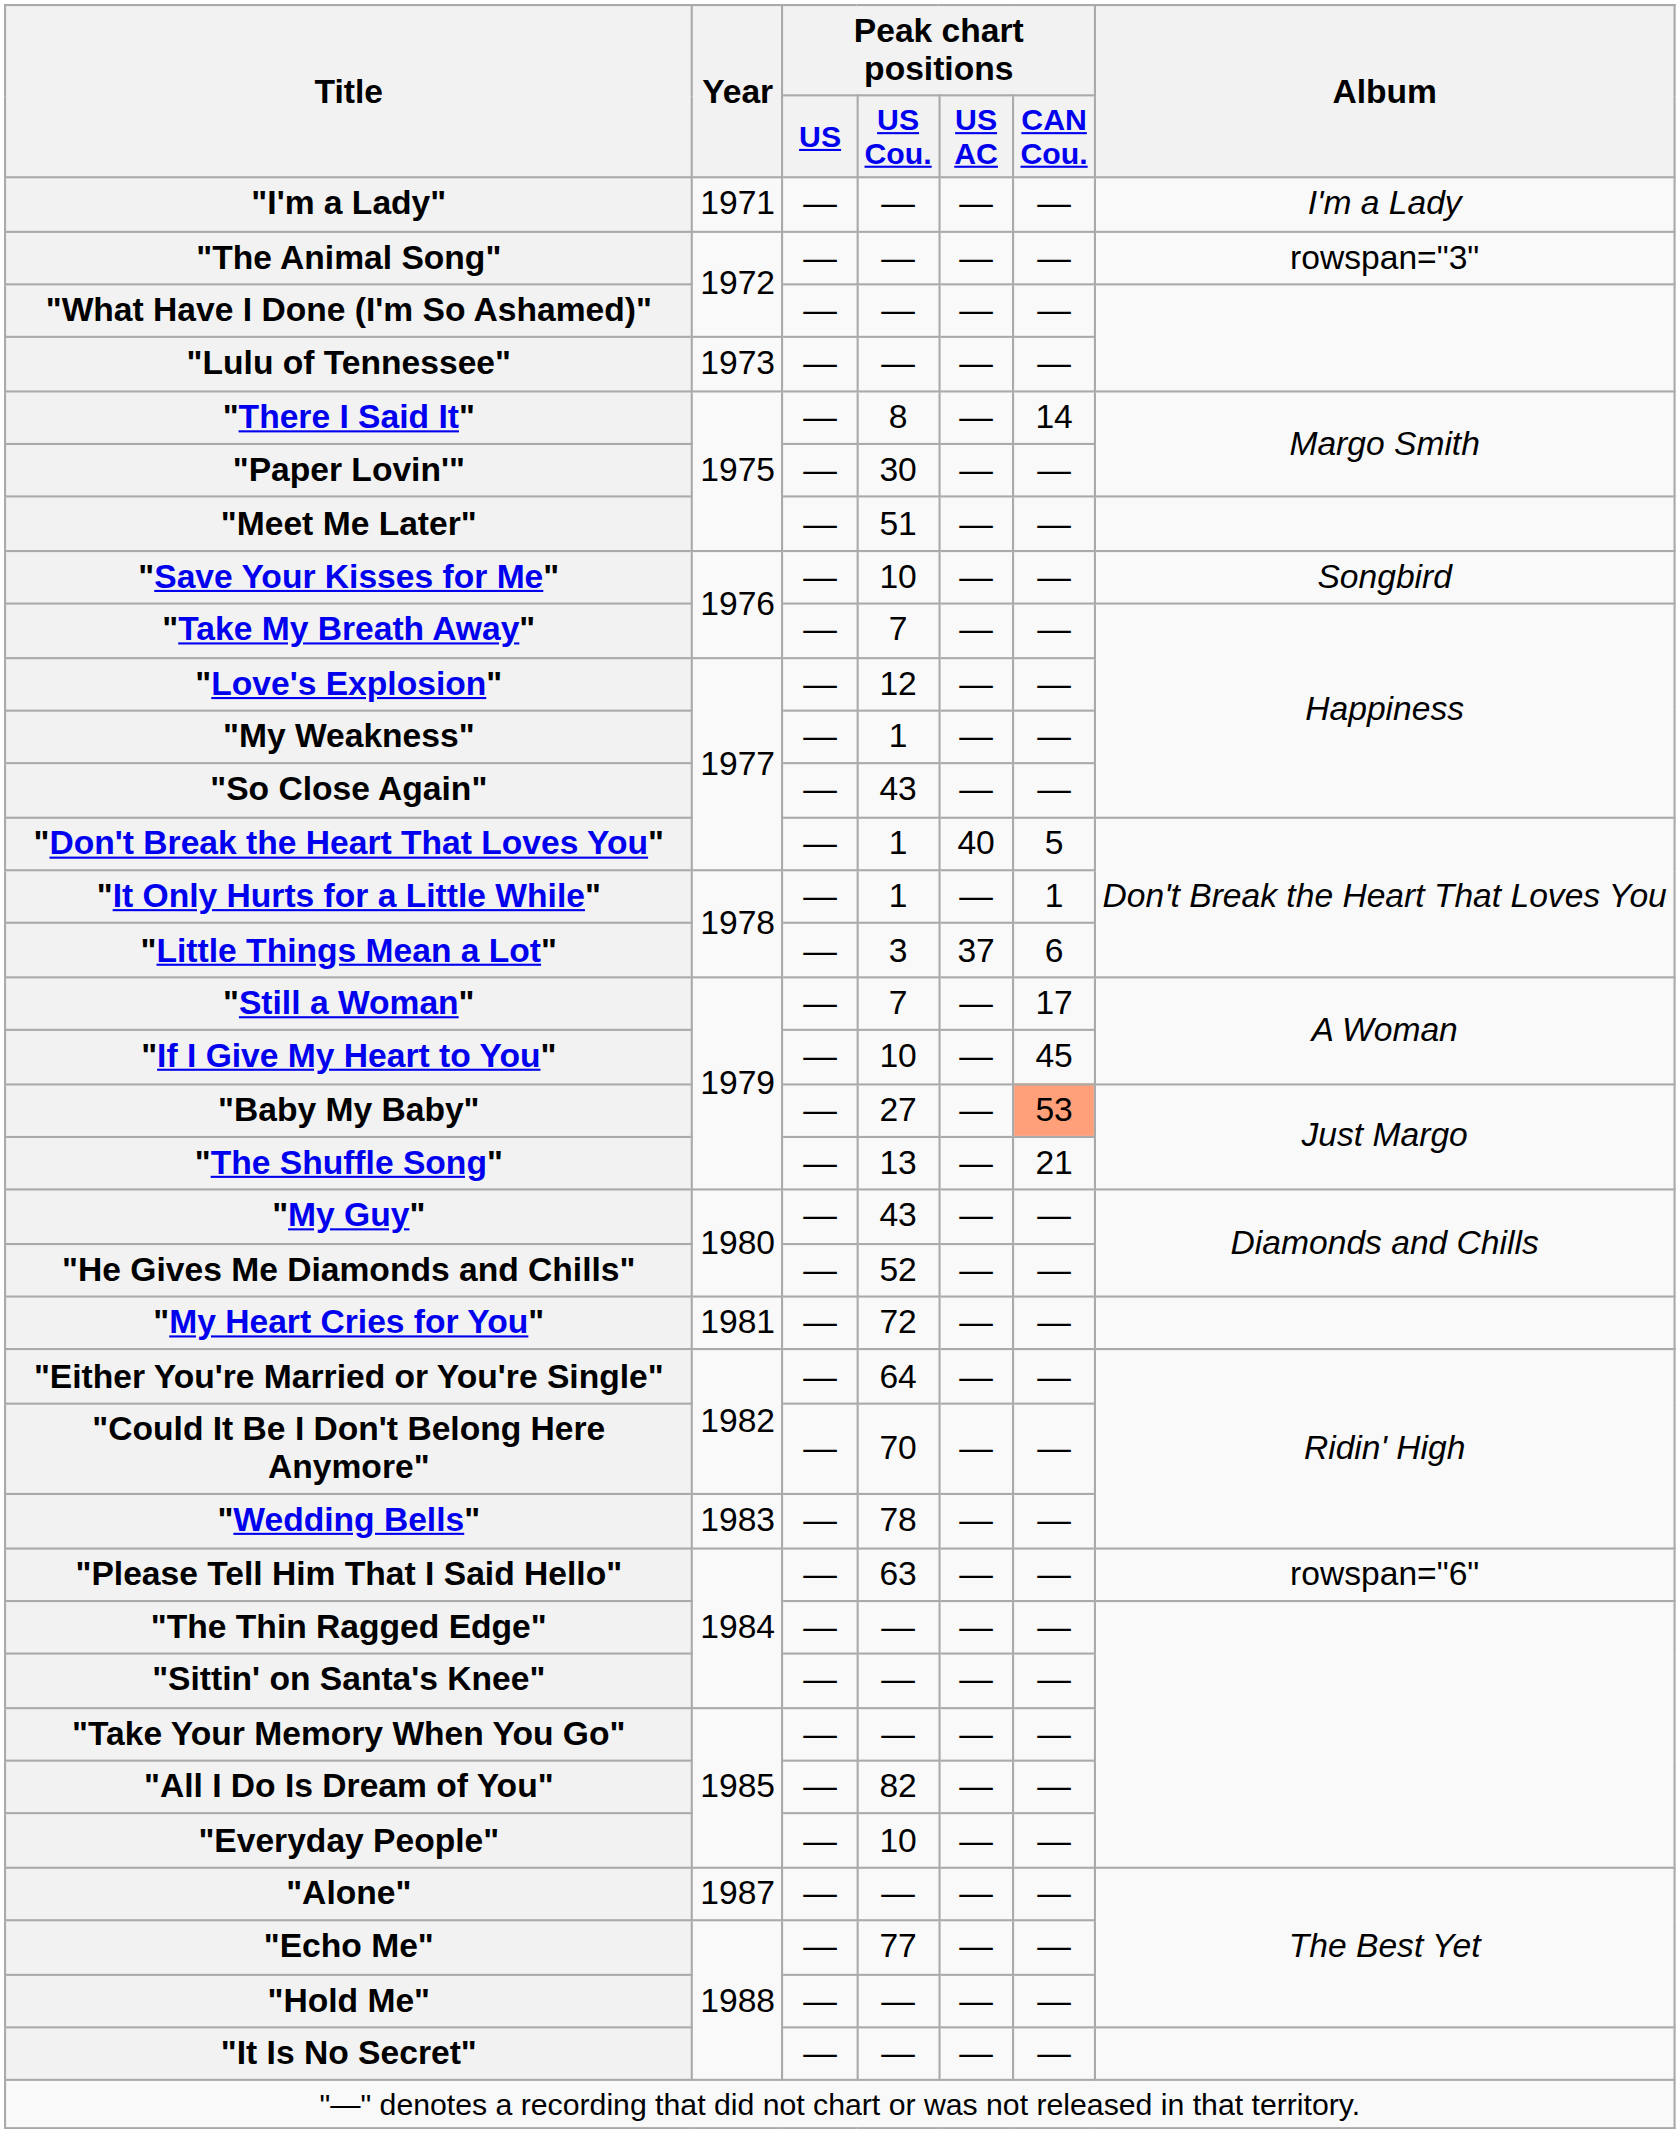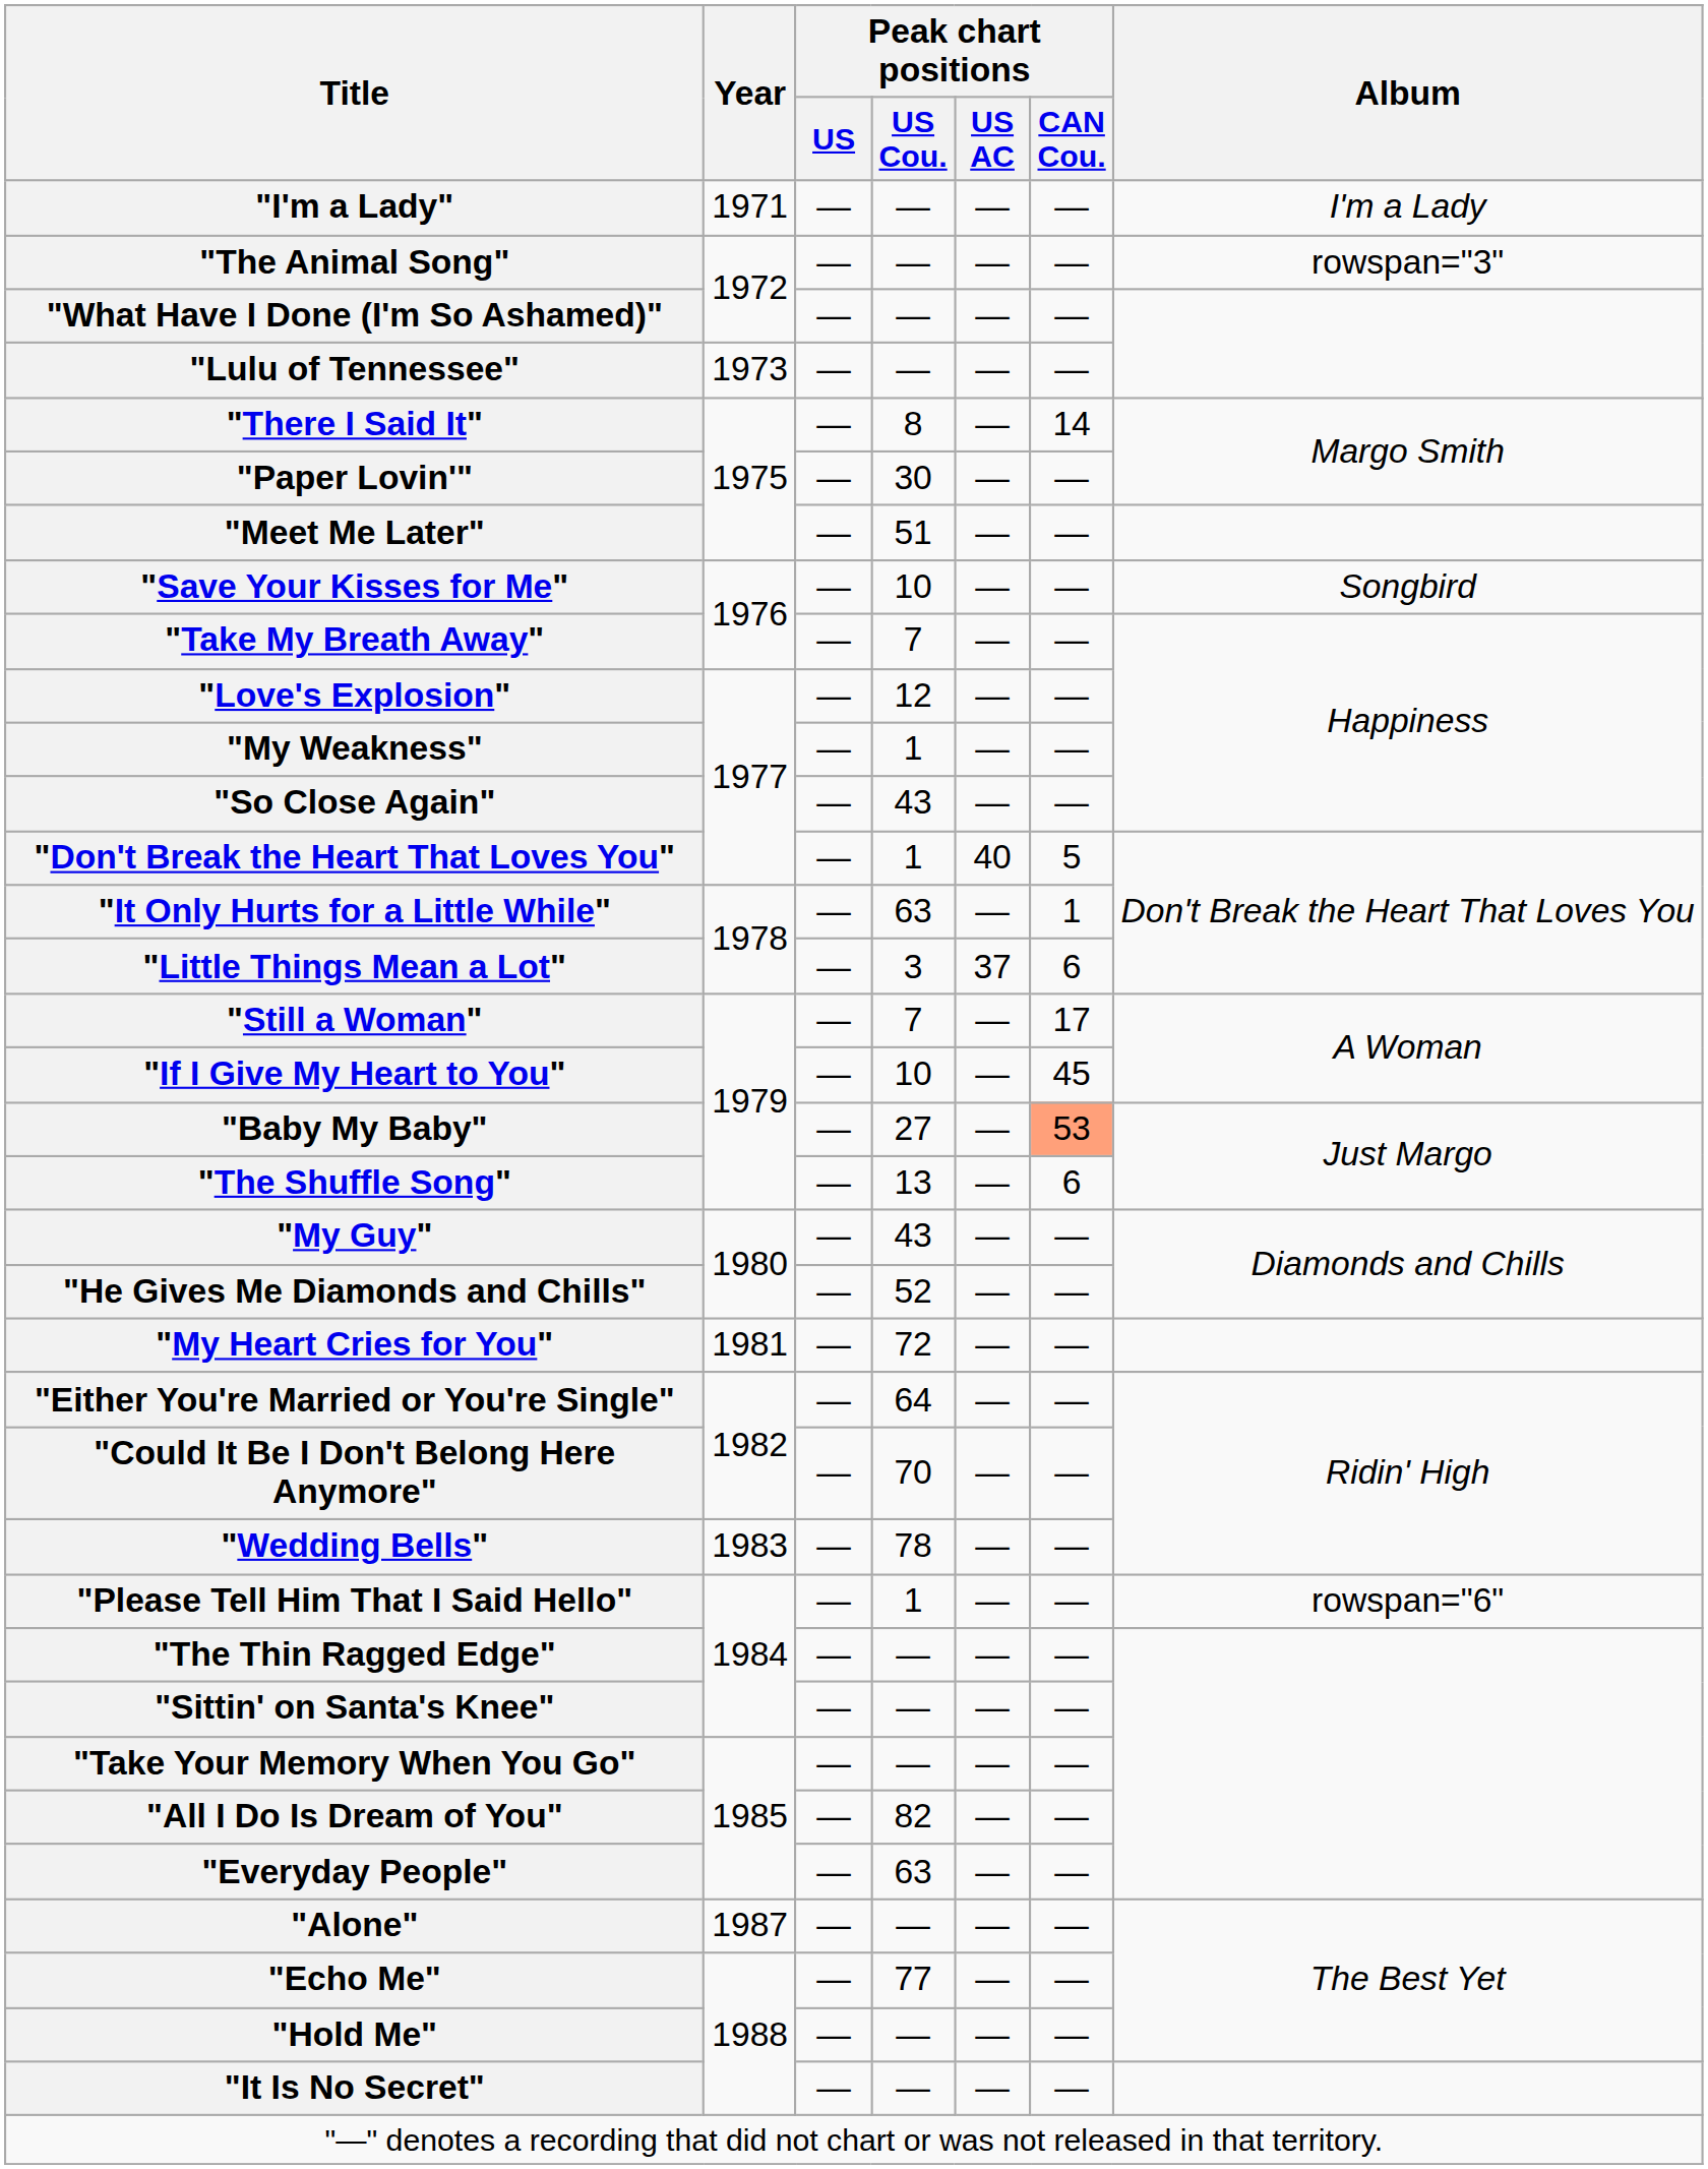"It Only Hurts for a Little While" | Peak chart positions / US Cou.: 1 -> 63
"The Shuffle Song" | Peak chart positions / CAN Cou.: 21 -> 6
"Please Tell Him That I Said Hello" | Peak chart positions / US Cou.: 63 -> 1
"Everyday People" | Peak chart positions / US Cou.: 10 -> 63
